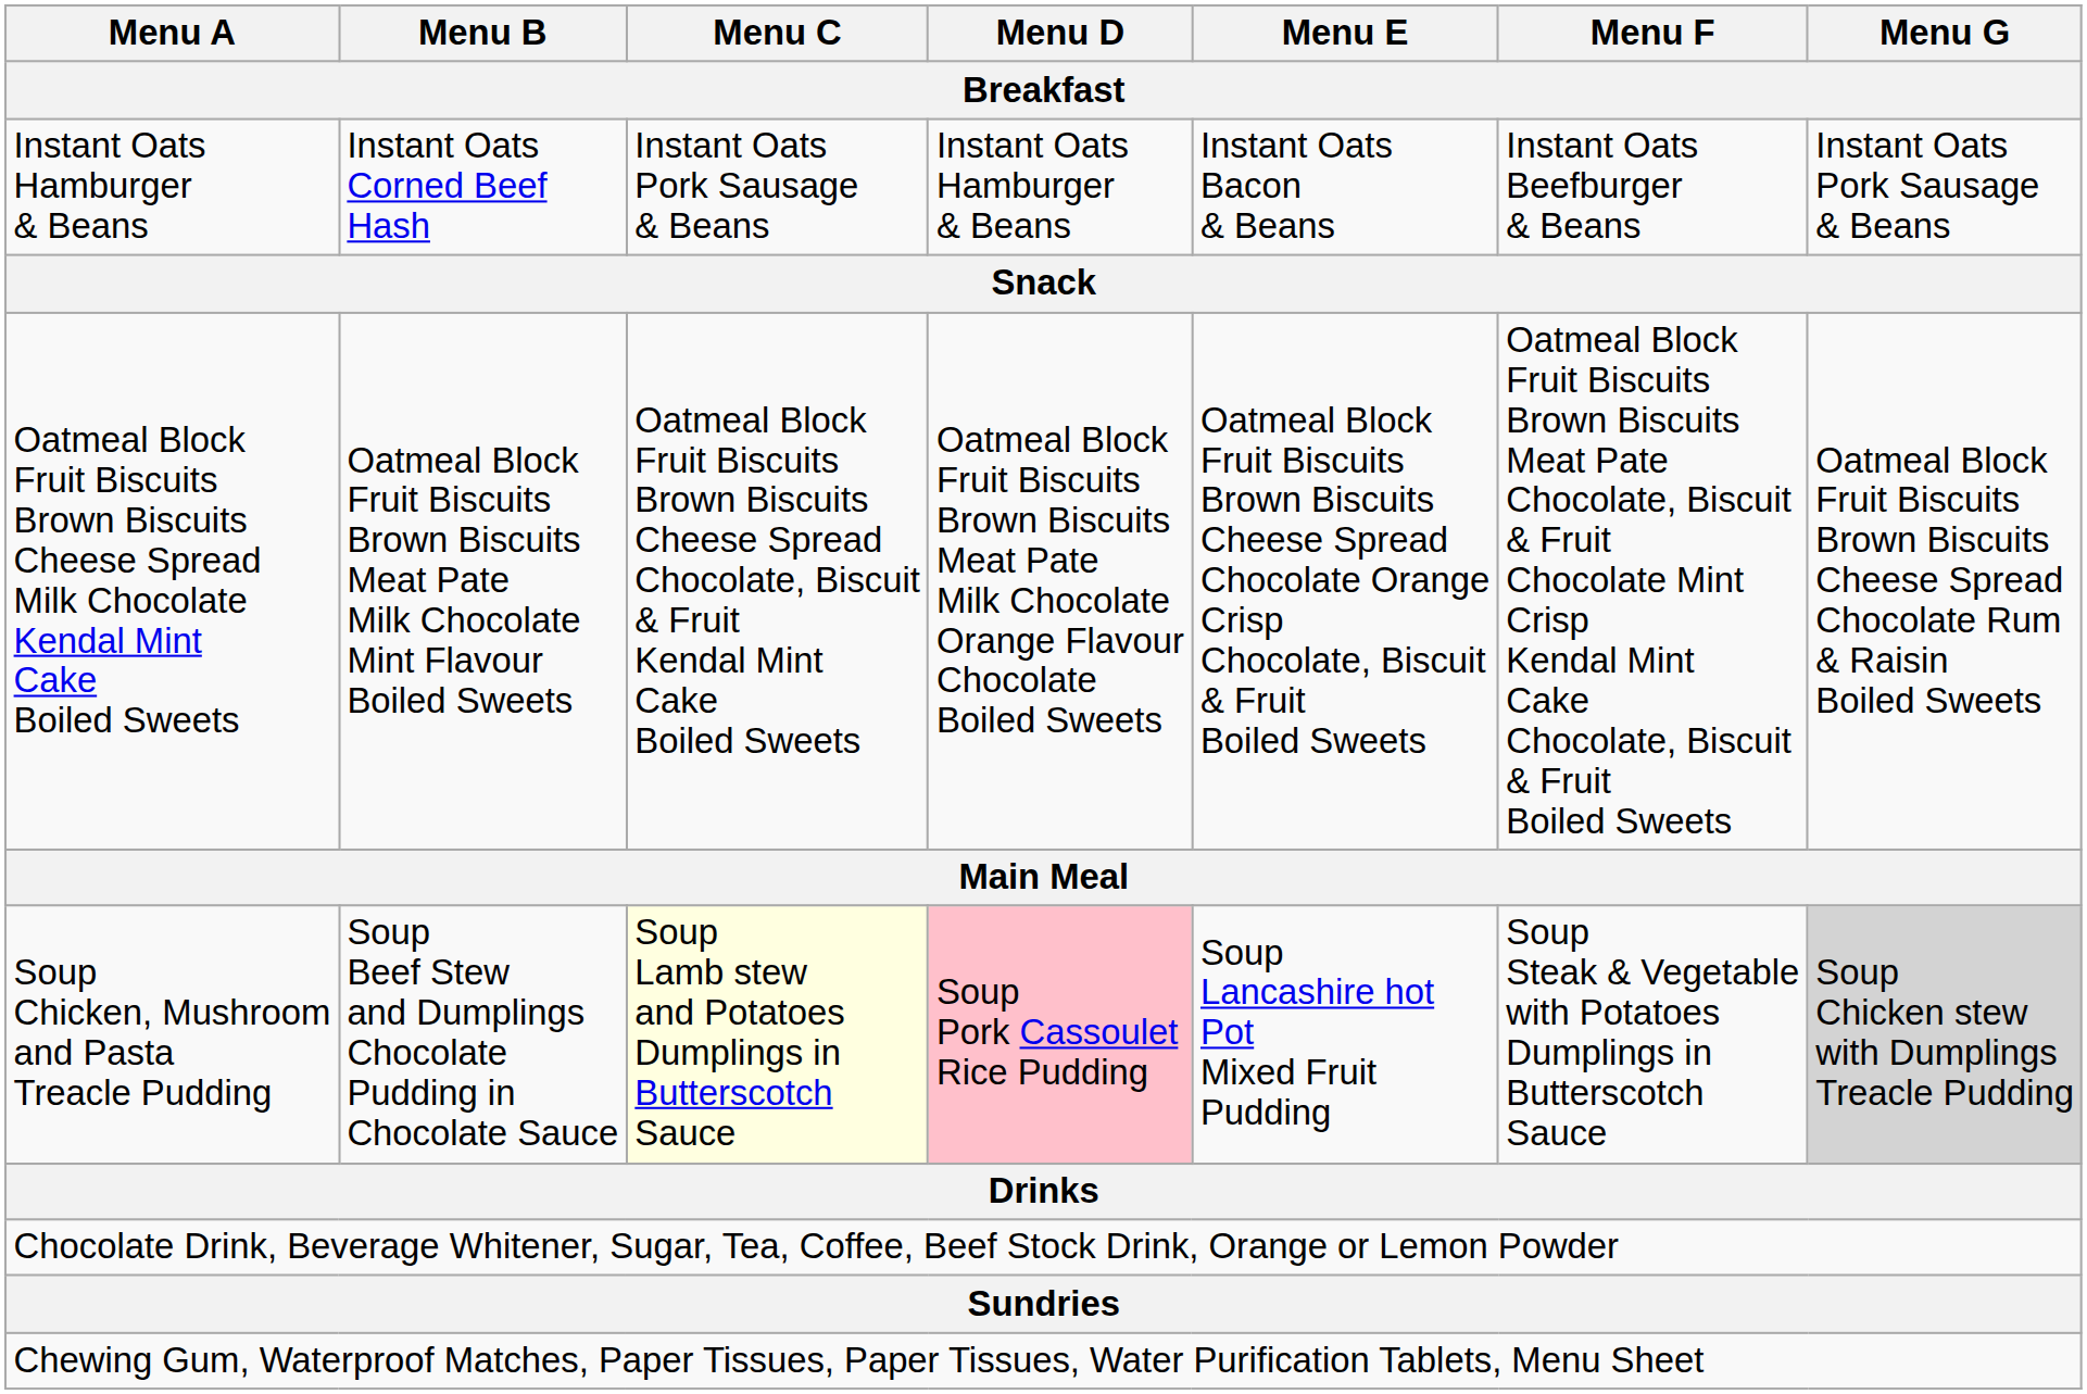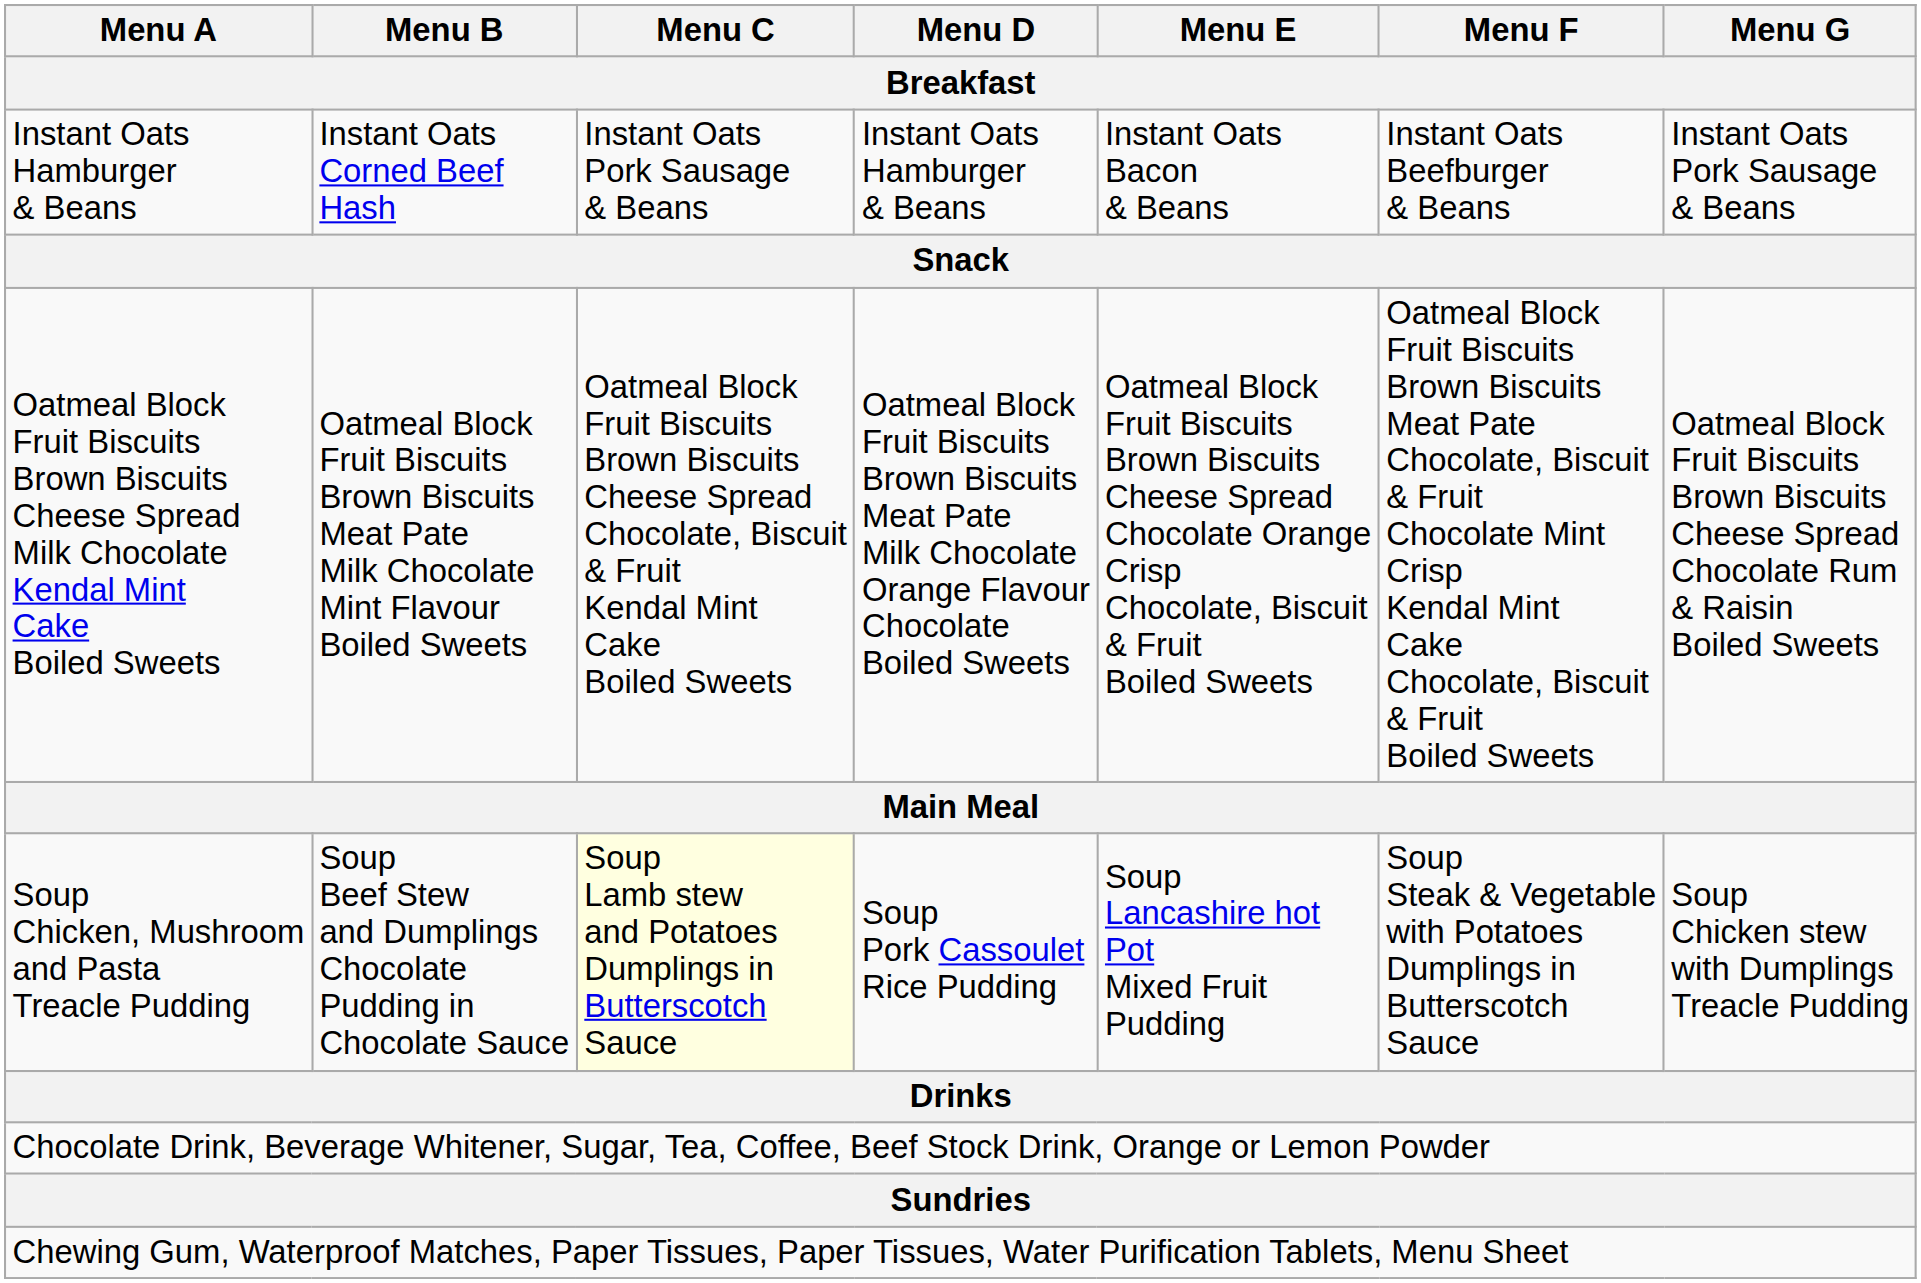Soup Chicken, Mushroom and Pasta Treacle Pudding | Menu D: pink background -> no background
Soup Chicken, Mushroom and Pasta Treacle Pudding | Menu G: lightgrey background -> no background
